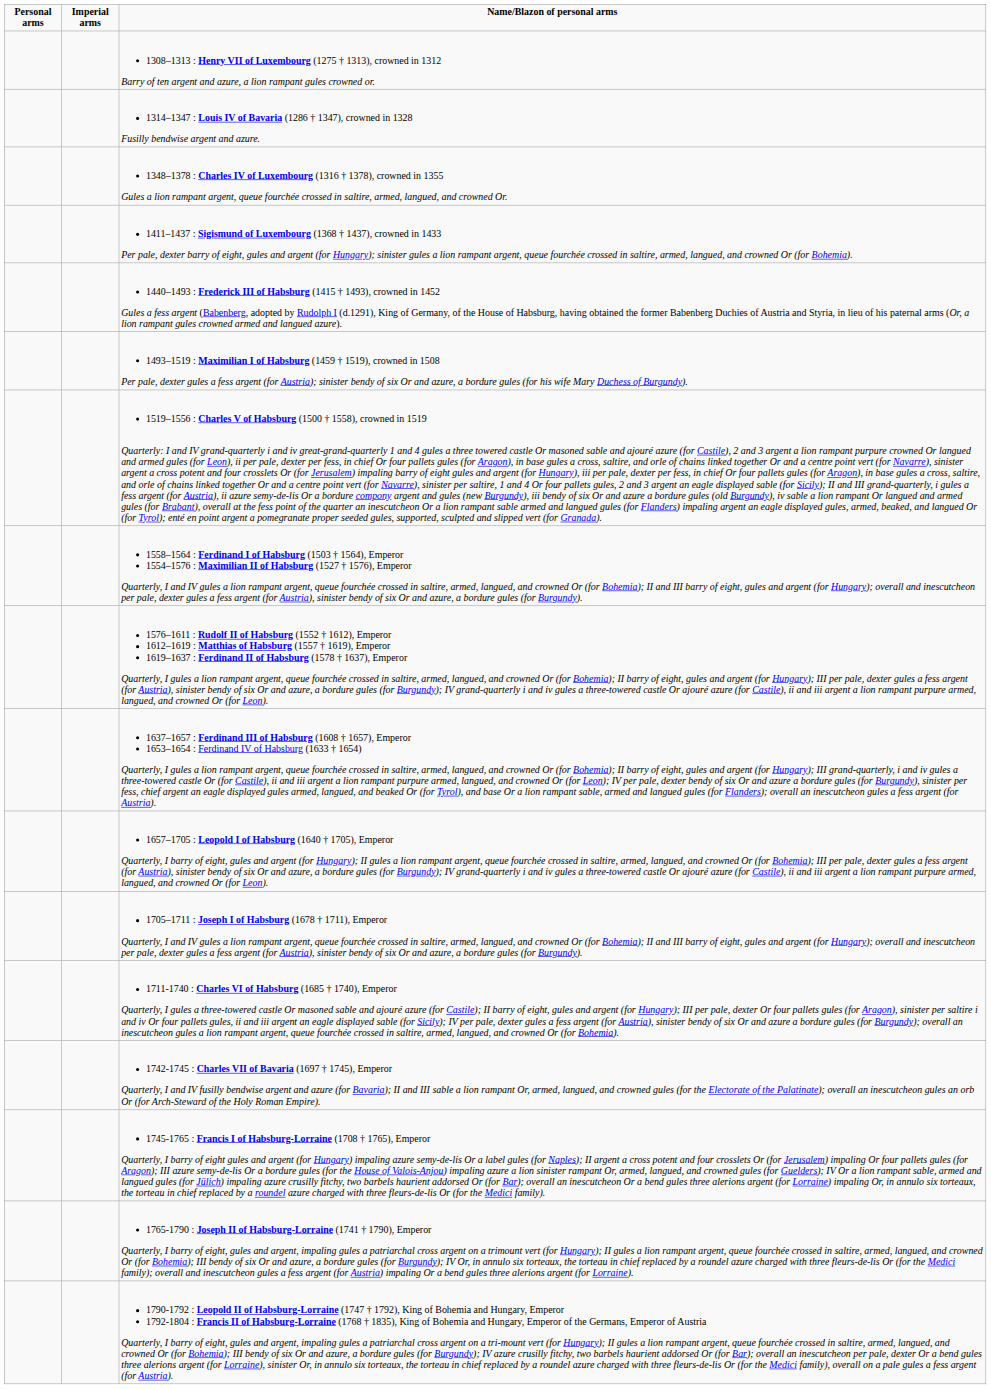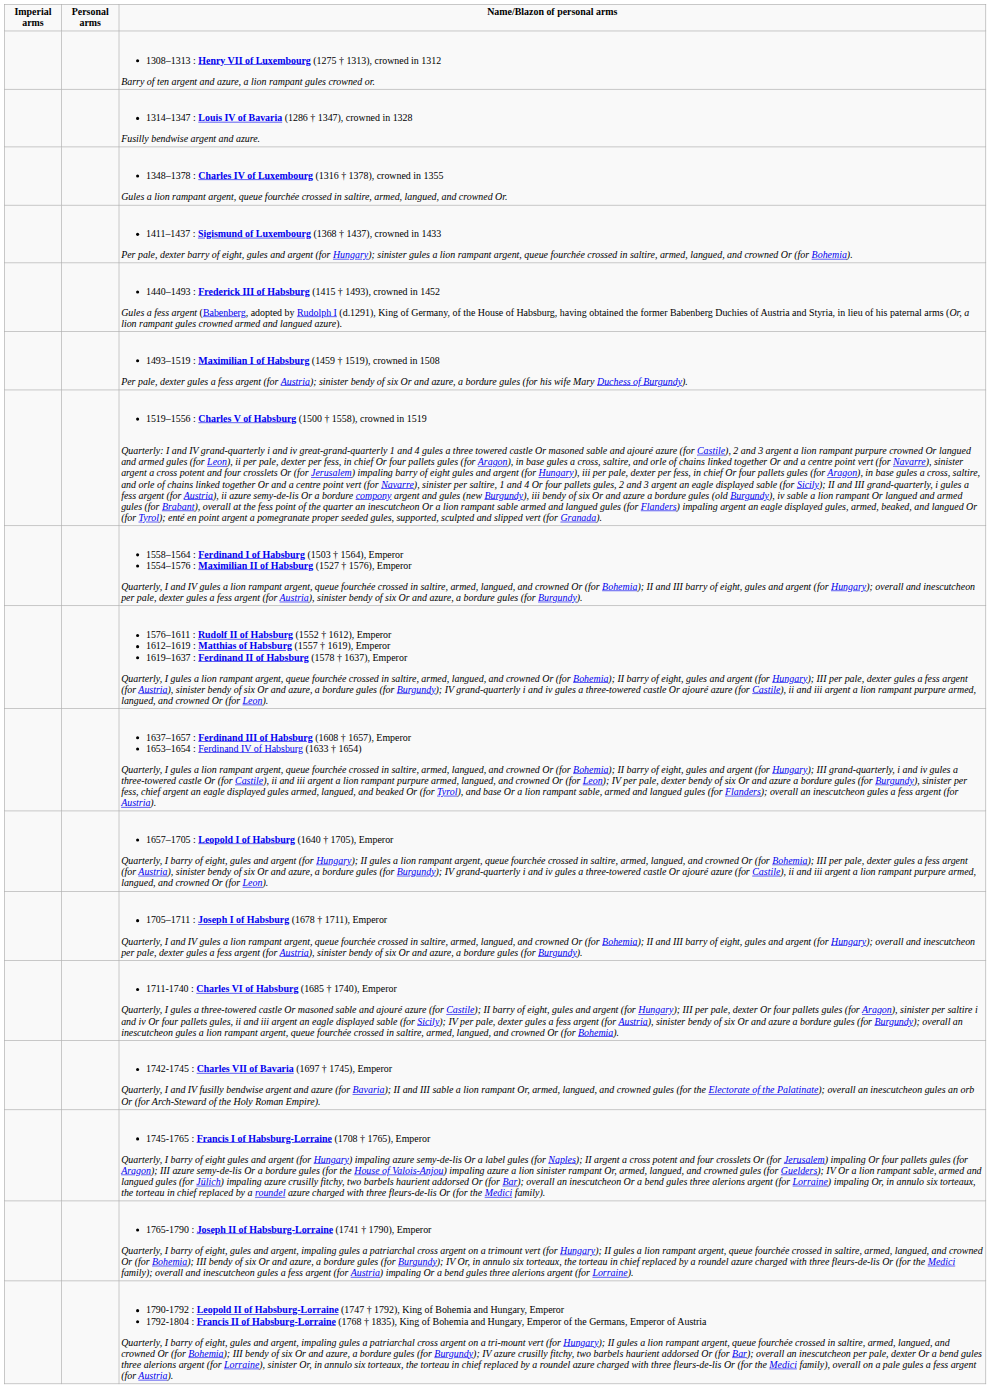columns swapped: Personal arms <-> Imperial arms
